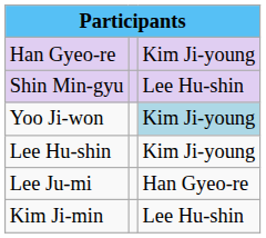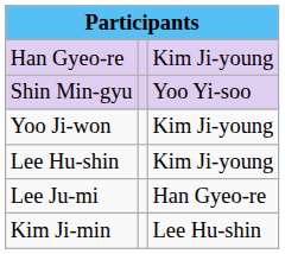Shin Min-gyu | column 3: Lee Hu-shin -> Yoo Yi-soo
Yoo Ji-won | column 3: lightblue background -> no background
